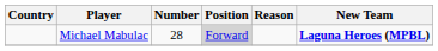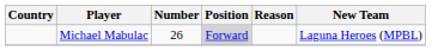Michael Mabulac | Number: 28 -> 26
Michael Mabulac | New Team: bold -> normal
